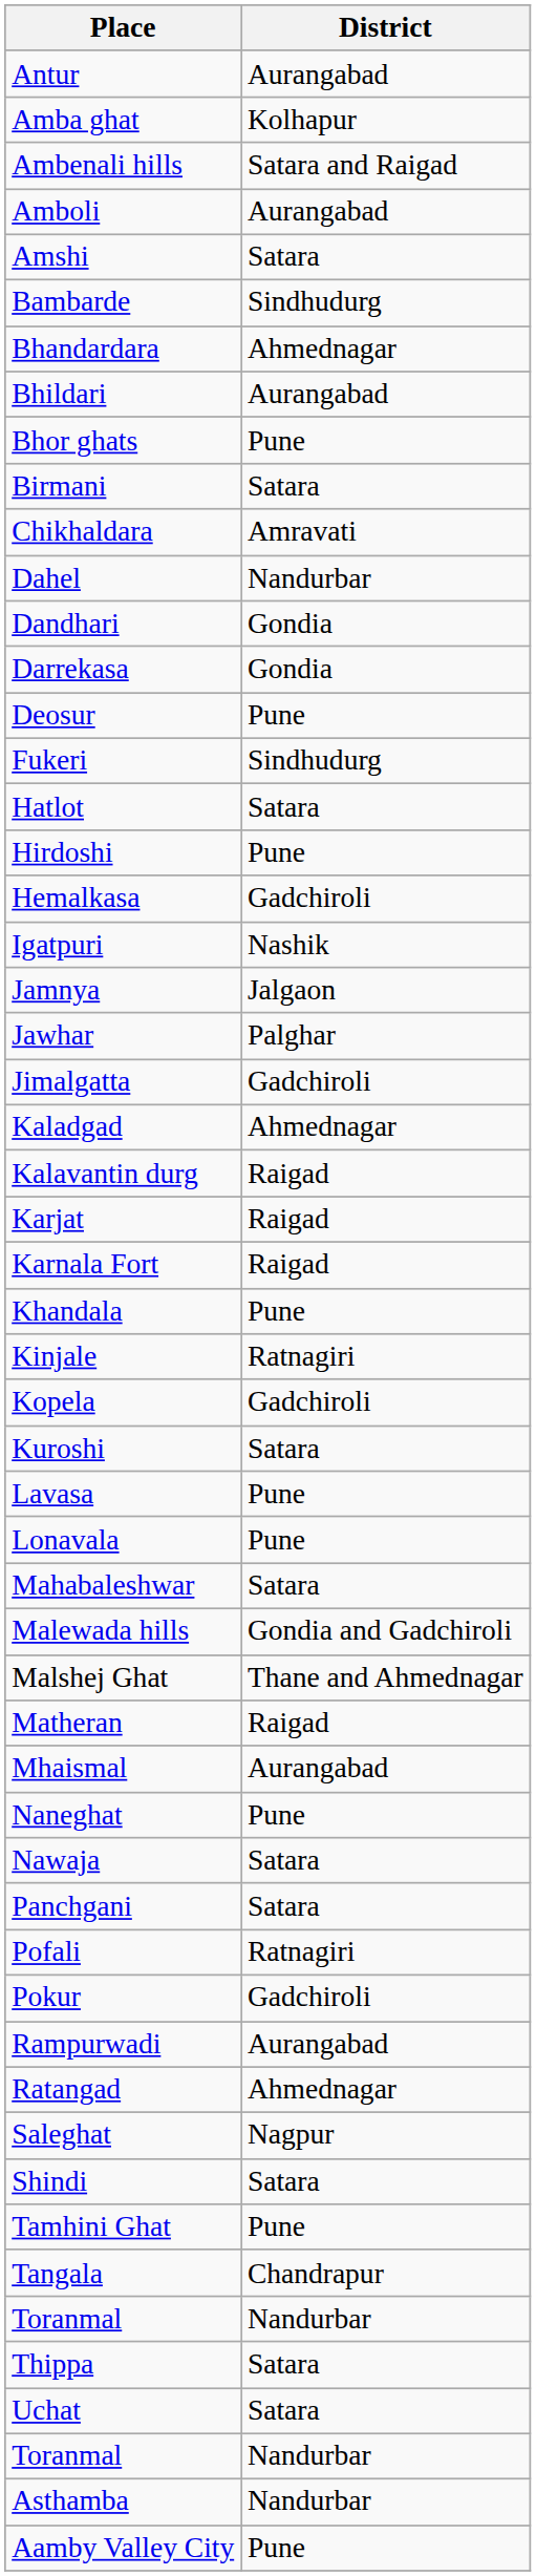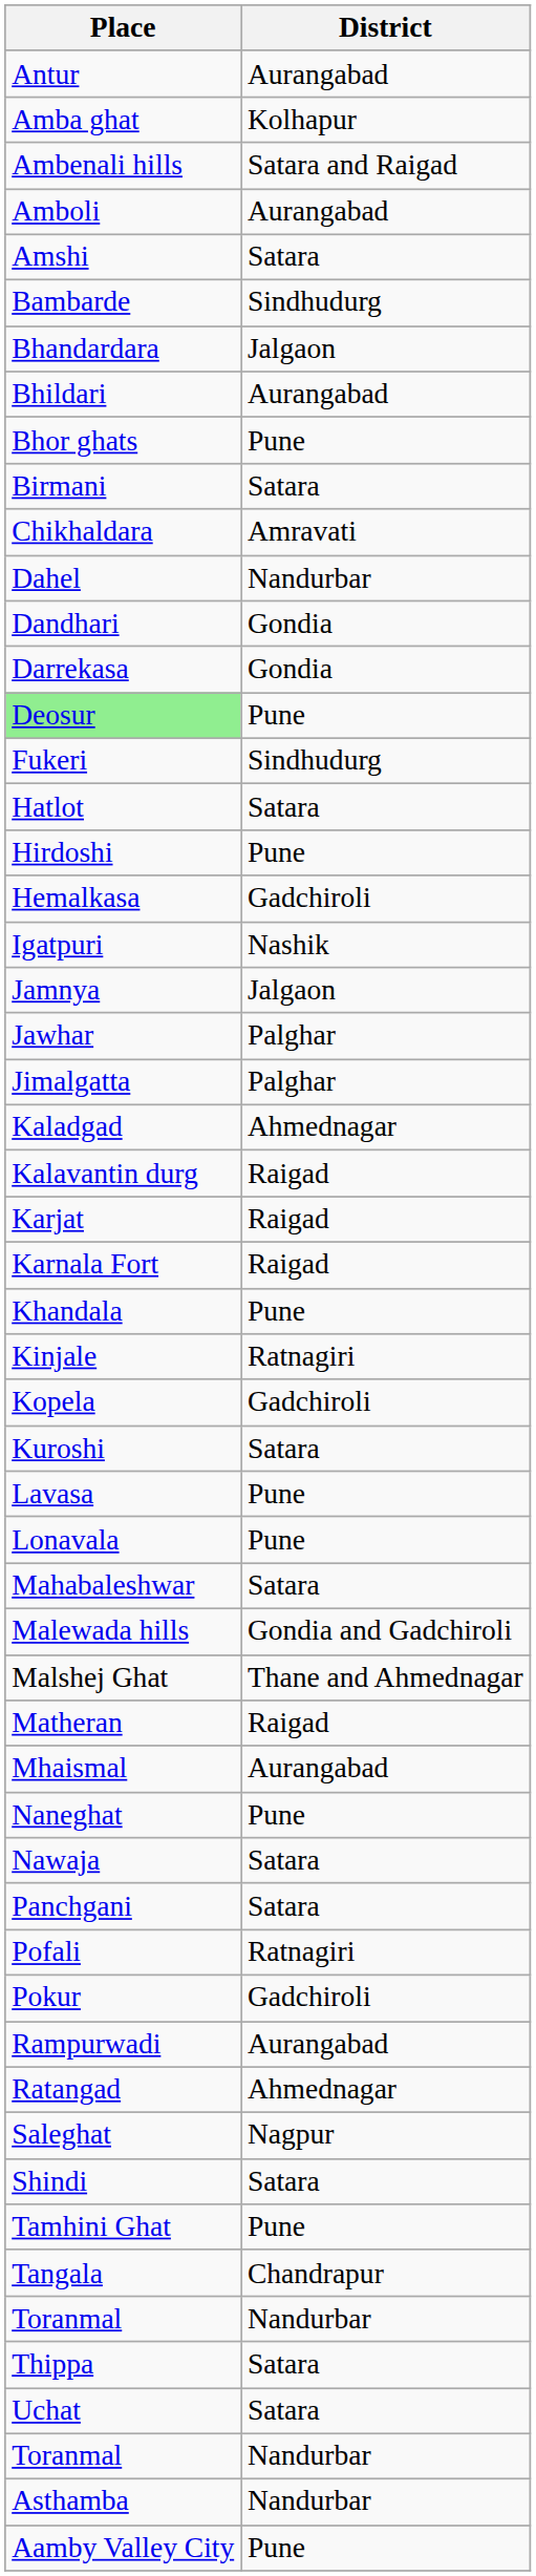row 8 | District: Ahmednagar -> Jalgaon
row 16 | Place: no background -> lightgreen background
row 24 | District: Gadchiroli -> Palghar
